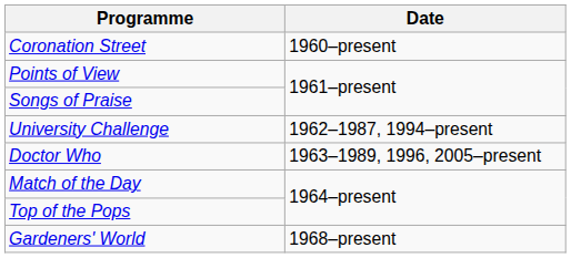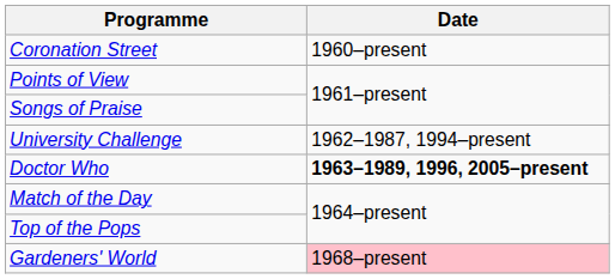Doctor Who | Date: normal -> bold
Gardeners' World | Date: no background -> pink background
